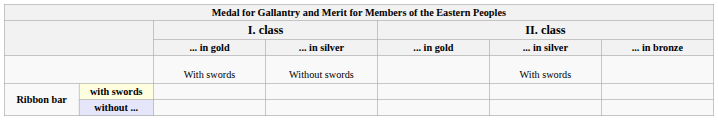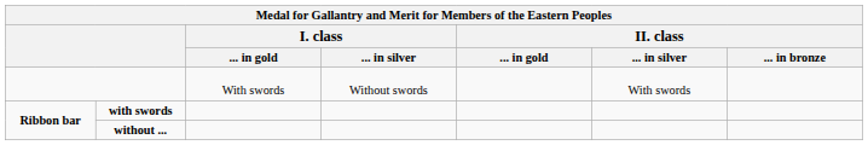with swords | column 2: lightyellow background -> no background
without ... | column 2: lavender background -> no background
